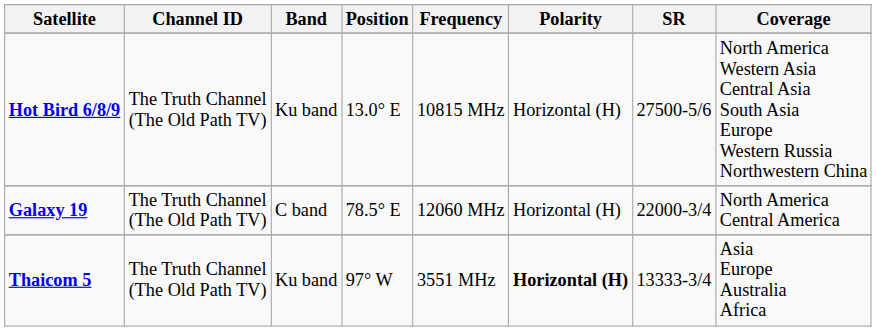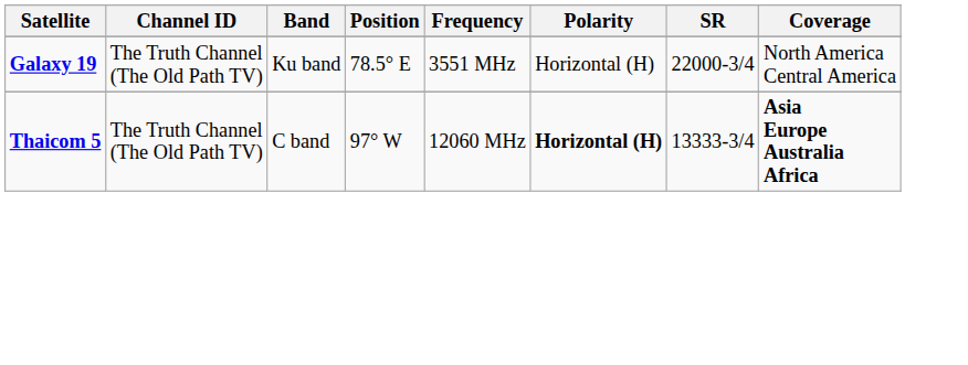- row: Hot Bird 6/8/9 | The Truth Channel (The Old Path TV) | Ku band | 13.0° E | 10815 MHz | Horizontal (H) | 27500-5/6 | North America Western Asia Central Asia South Asia Europe Western Russia Northwestern China
Galaxy 19 | Band: C band -> Ku band
Galaxy 19 | Frequency: 12060 MHz -> 3551 MHz
Thaicom 5 | Band: Ku band -> C band
Thaicom 5 | Frequency: 3551 MHz -> 12060 MHz
Thaicom 5 | Coverage: normal -> bold
